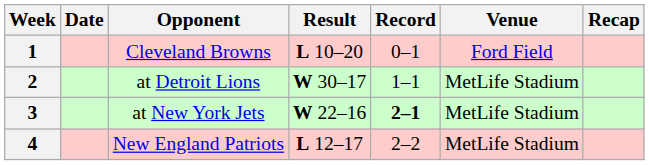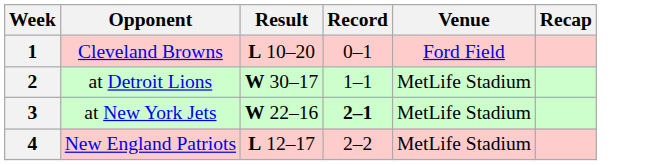- column: Date
